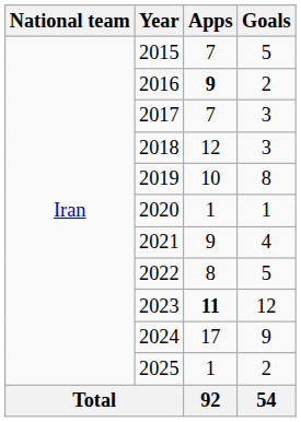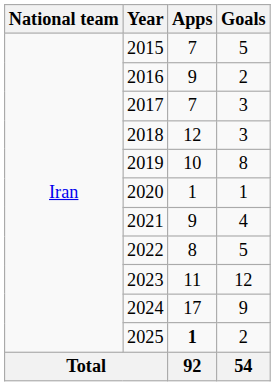2016 | Apps: bold -> normal
2023 | Apps: bold -> normal
2025 | Apps: normal -> bold
